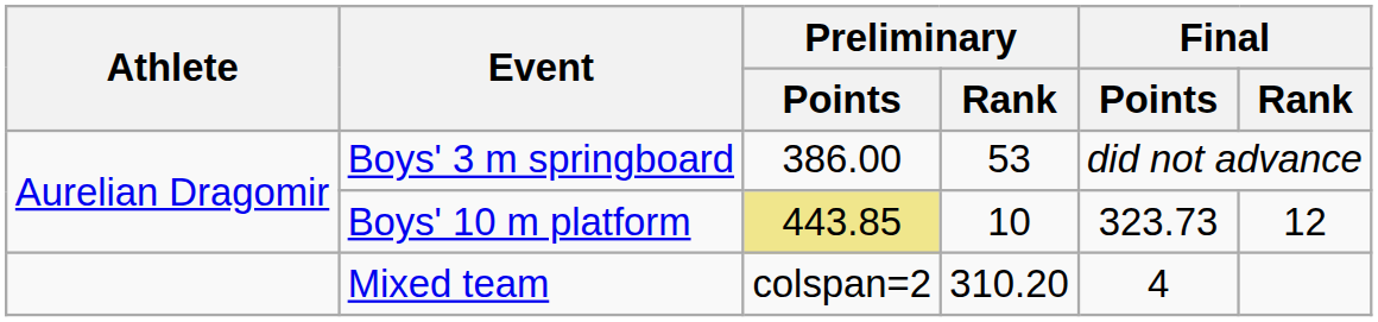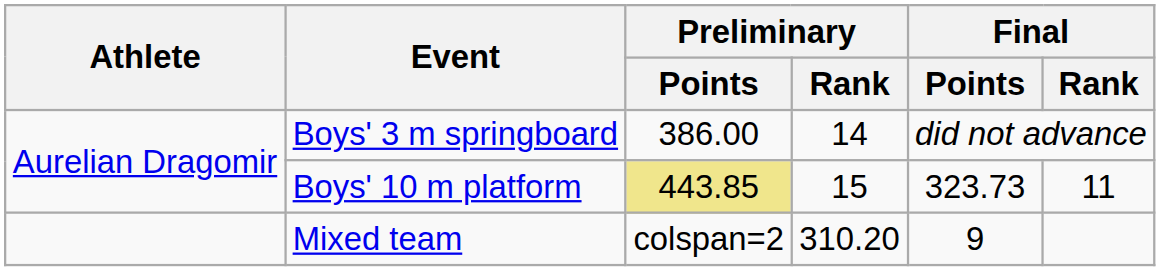Boys' 3 m springboard | Preliminary / Rank: 53 -> 14
Boys' 10 m platform | Preliminary / Rank: 10 -> 15
Boys' 10 m platform | Final / Rank: 12 -> 11
Mixed team | Final / Points: 4 -> 9
